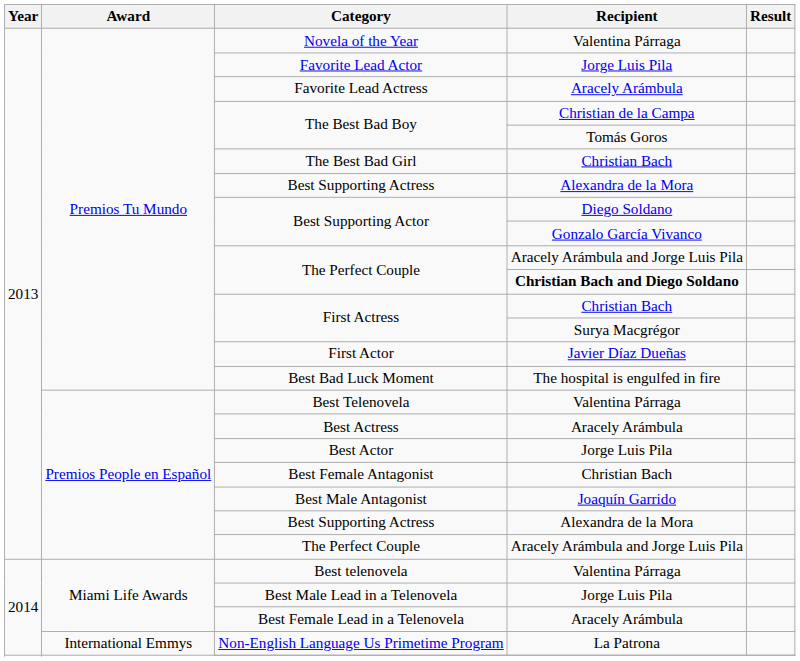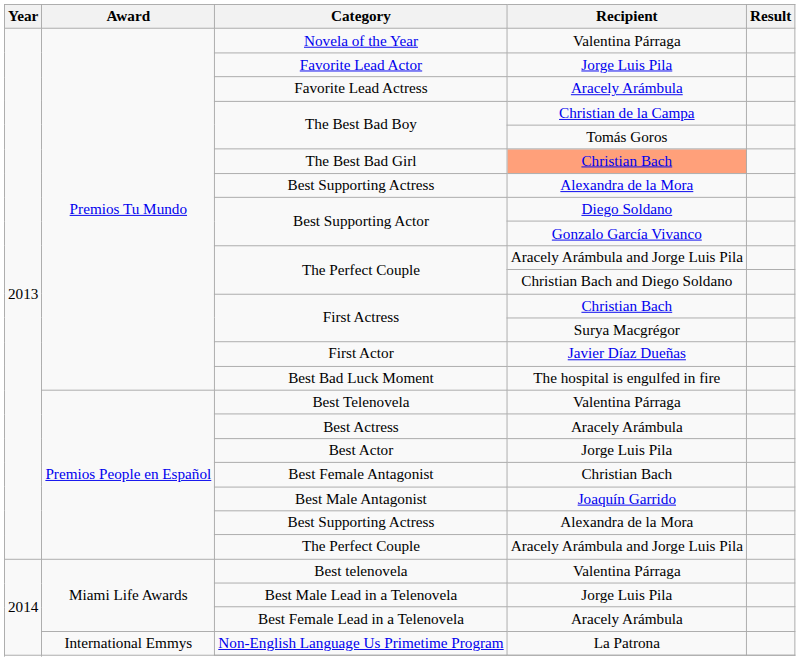The Best Bad Girl | Recipient: no background -> lightsalmon background
The Perfect Couple / Christian Bach and Diego Soldano | Recipient: bold -> normal
